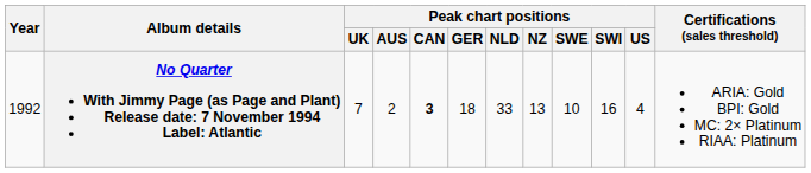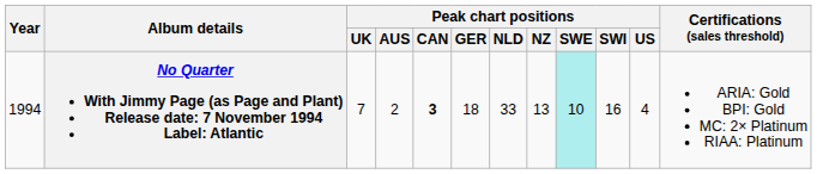row 3 | Year: 1992 -> 1994
row 3 | Peak chart positions / SWE: no background -> paleturquoise background
